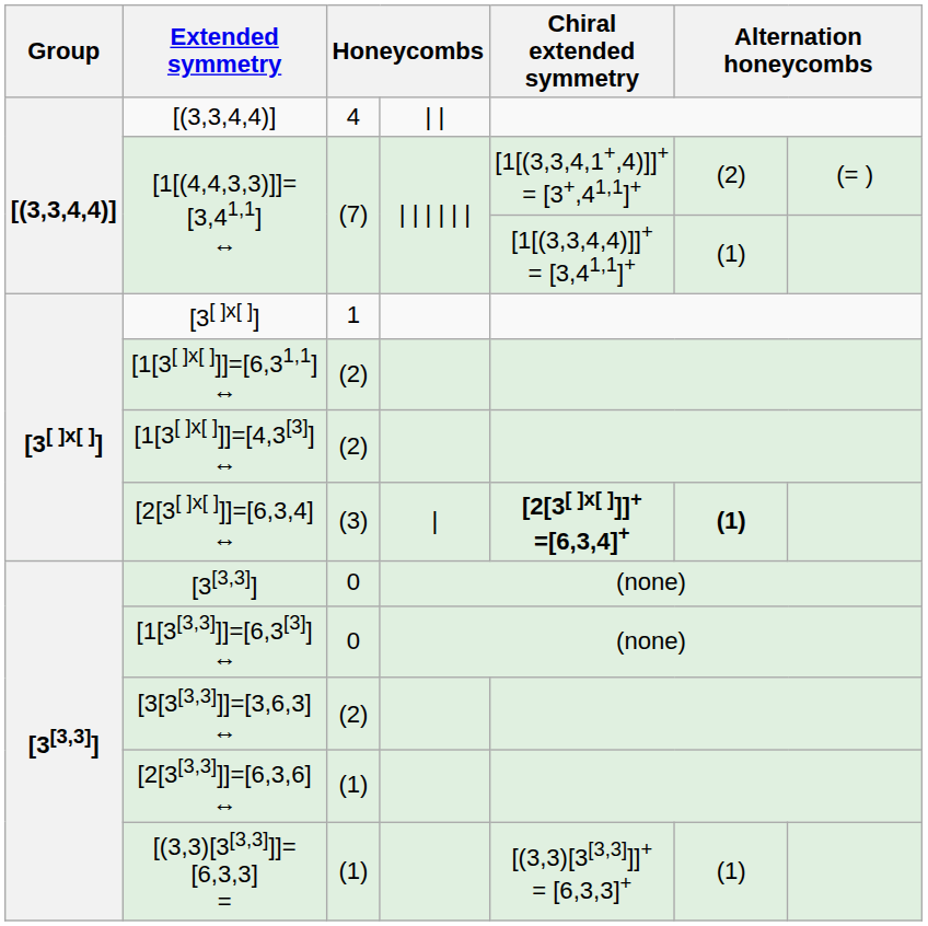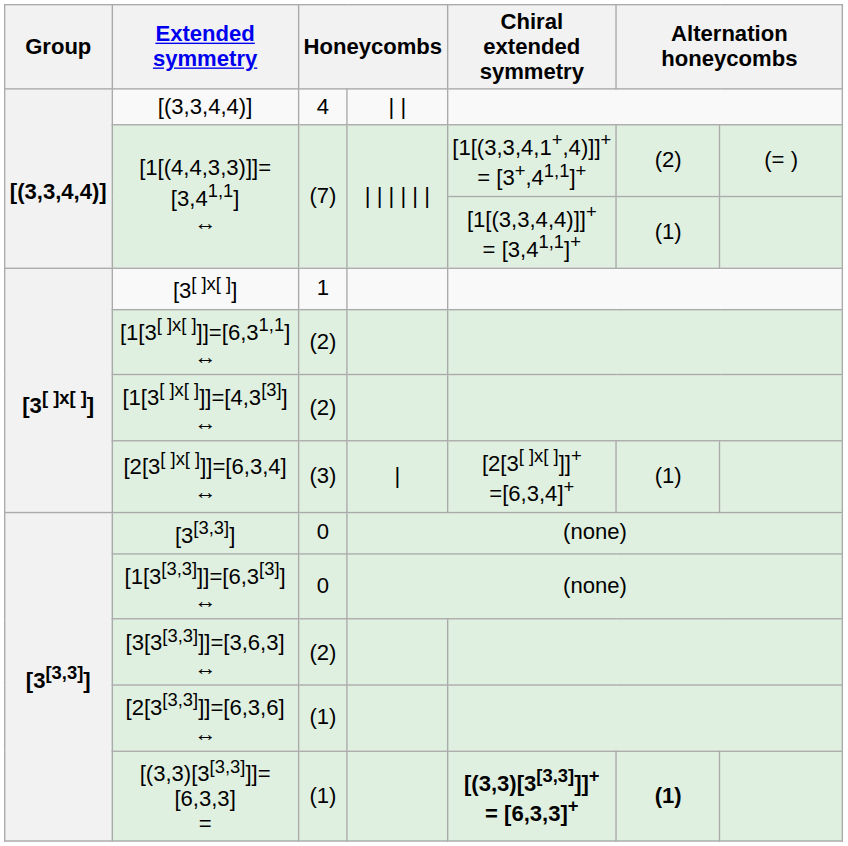[2[3[ ]x[ ]]]=[6,3,4] ↔ | Chiral extended symmetry: bold -> normal
[2[3[ ]x[ ]]]=[6,3,4] ↔ | column 6: bold -> normal
[(3,3)[3[3,3]]]=[6,3,3] = | Chiral extended symmetry: normal -> bold
[(3,3)[3[3,3]]]=[6,3,3] = | column 6: normal -> bold
